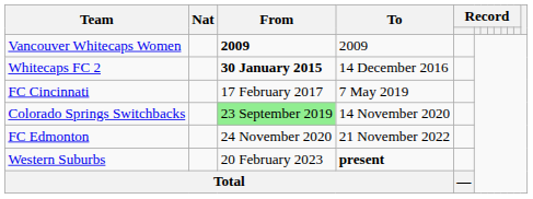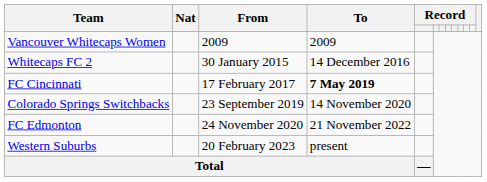Vancouver Whitecaps Women | From: bold -> normal
Whitecaps FC 2 | From: bold -> normal
FC Cincinnati | To: normal -> bold
Colorado Springs Switchbacks | From: lightgreen background -> no background
Western Suburbs | To: bold -> normal
